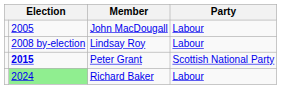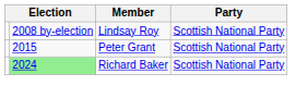- row: 2005 | John MacDougall | Labour
Lindsay Roy | Party: Labour -> Scottish National Party
Peter Grant | column 2: bold -> normal
Richard Baker | Party: Labour -> Scottish National Party
